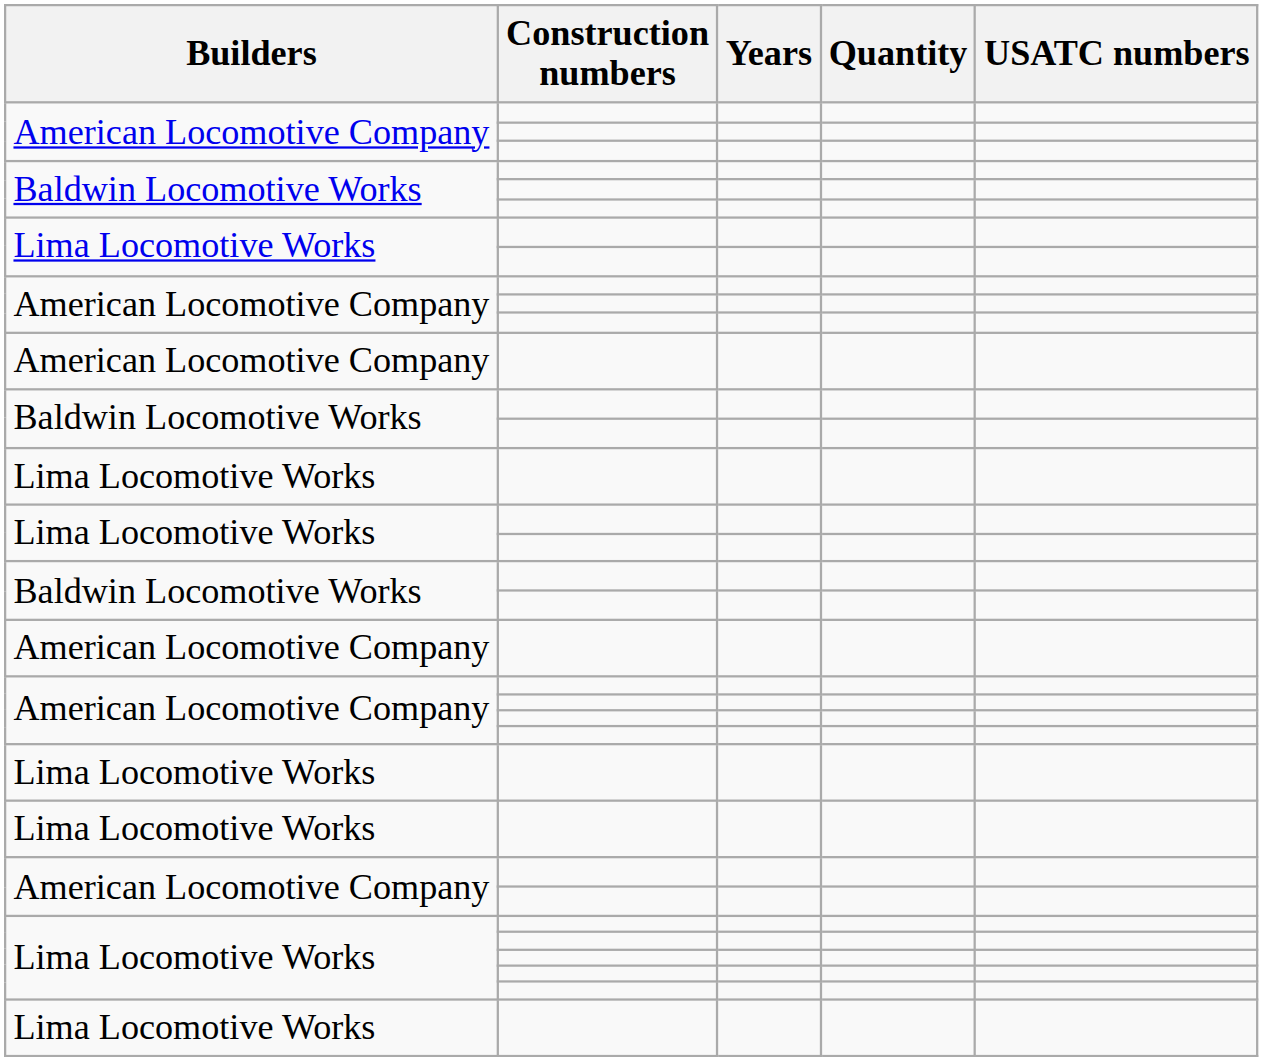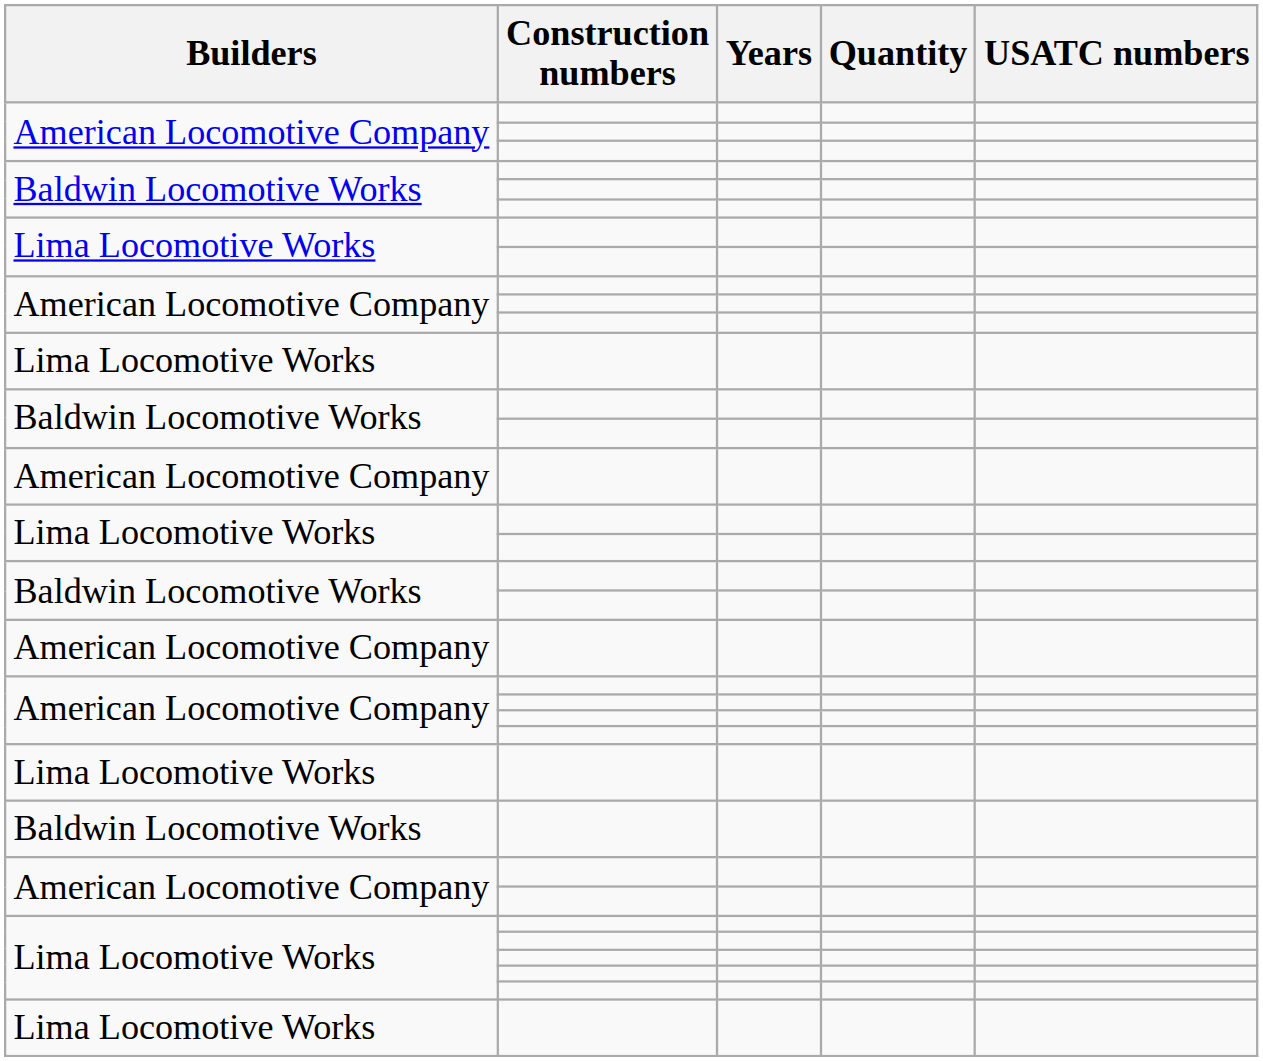row 13 | Builders: American Locomotive Company -> Lima Locomotive Works
row 16 | Builders: Lima Locomotive Works -> American Locomotive Company
row 27 | Builders: Lima Locomotive Works -> Baldwin Locomotive Works
